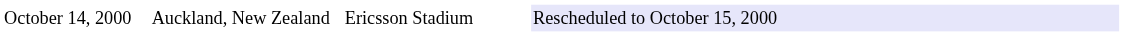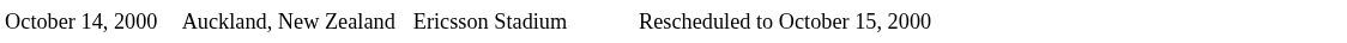October 14, 2000 | column 4: lavender background -> no background
